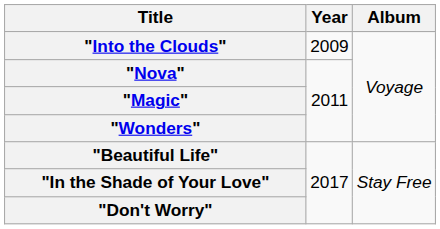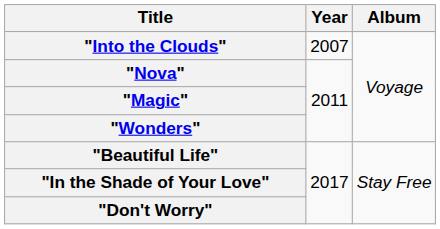"Into the Clouds" | Year: 2009 -> 2007
